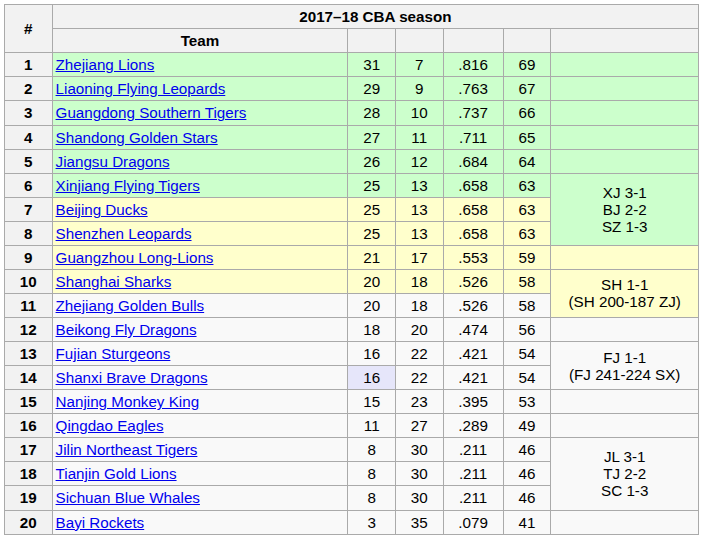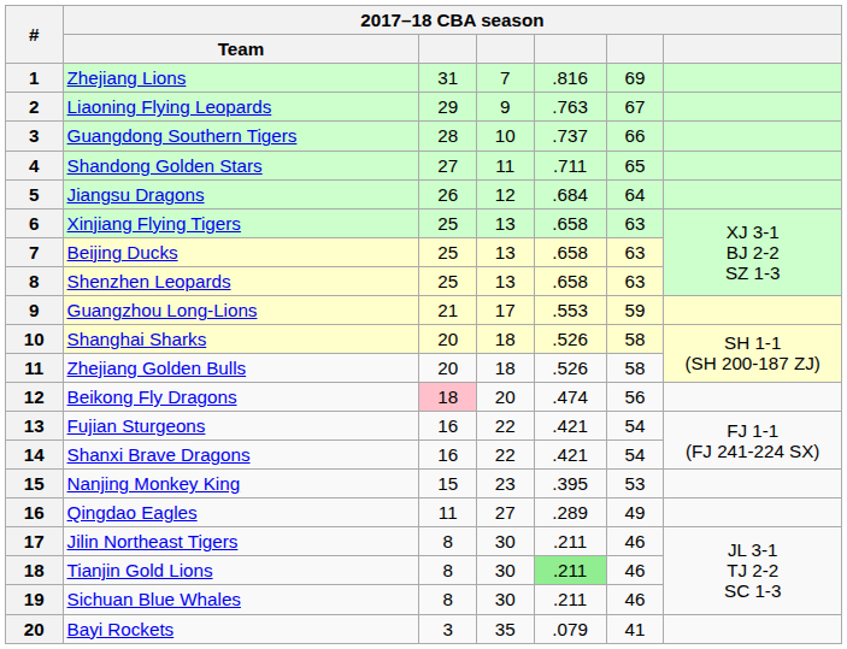Beikong Fly Dragons | column 3: no background -> pink background
Shanxi Brave Dragons | column 3: lavender background -> no background
Tianjin Gold Lions | column 5: no background -> lightgreen background
